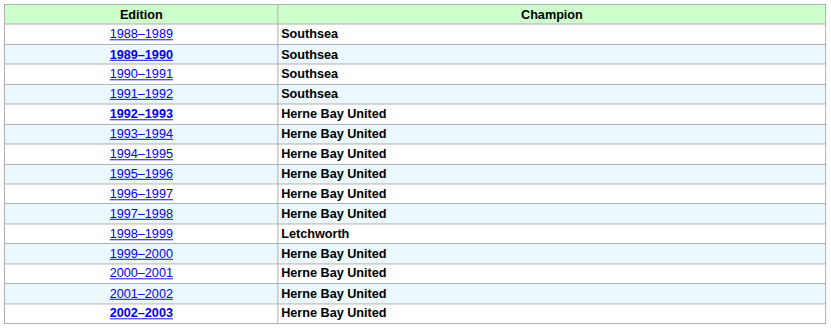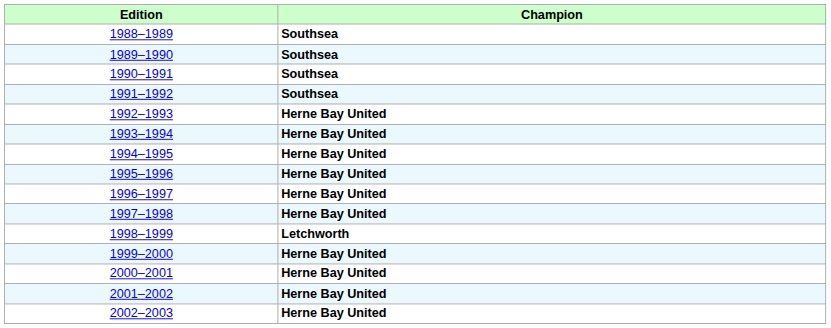1989–1990 | Edition: bold -> normal
1992–1993 | Edition: bold -> normal
2002–2003 | Edition: bold -> normal
